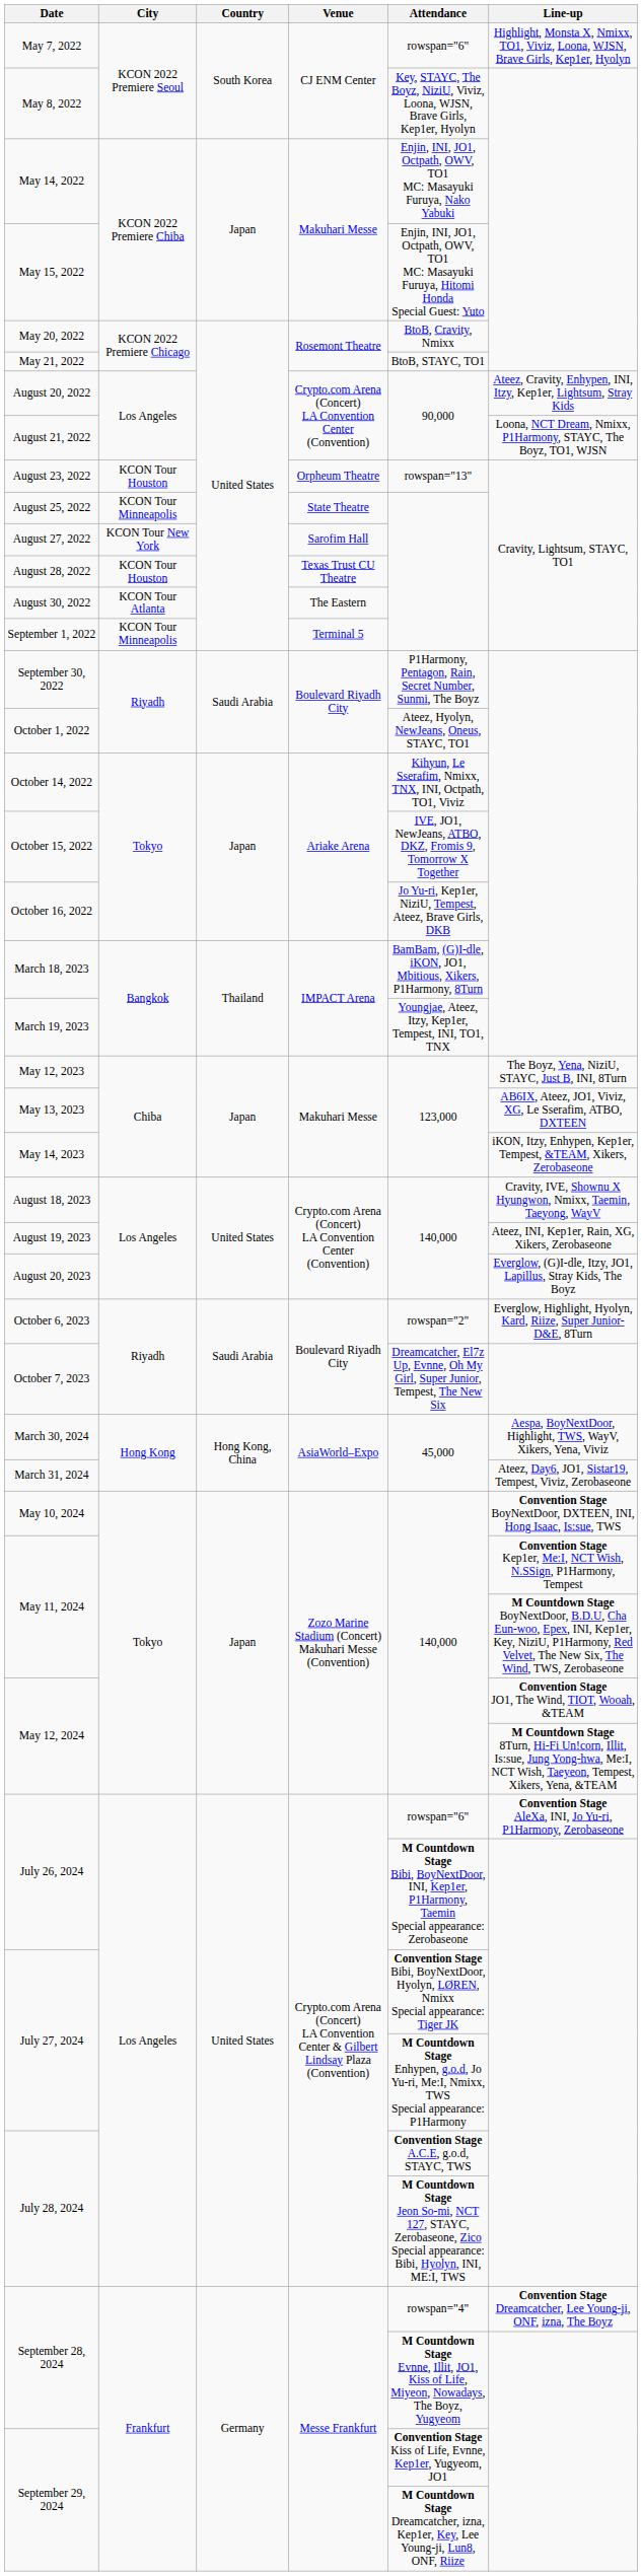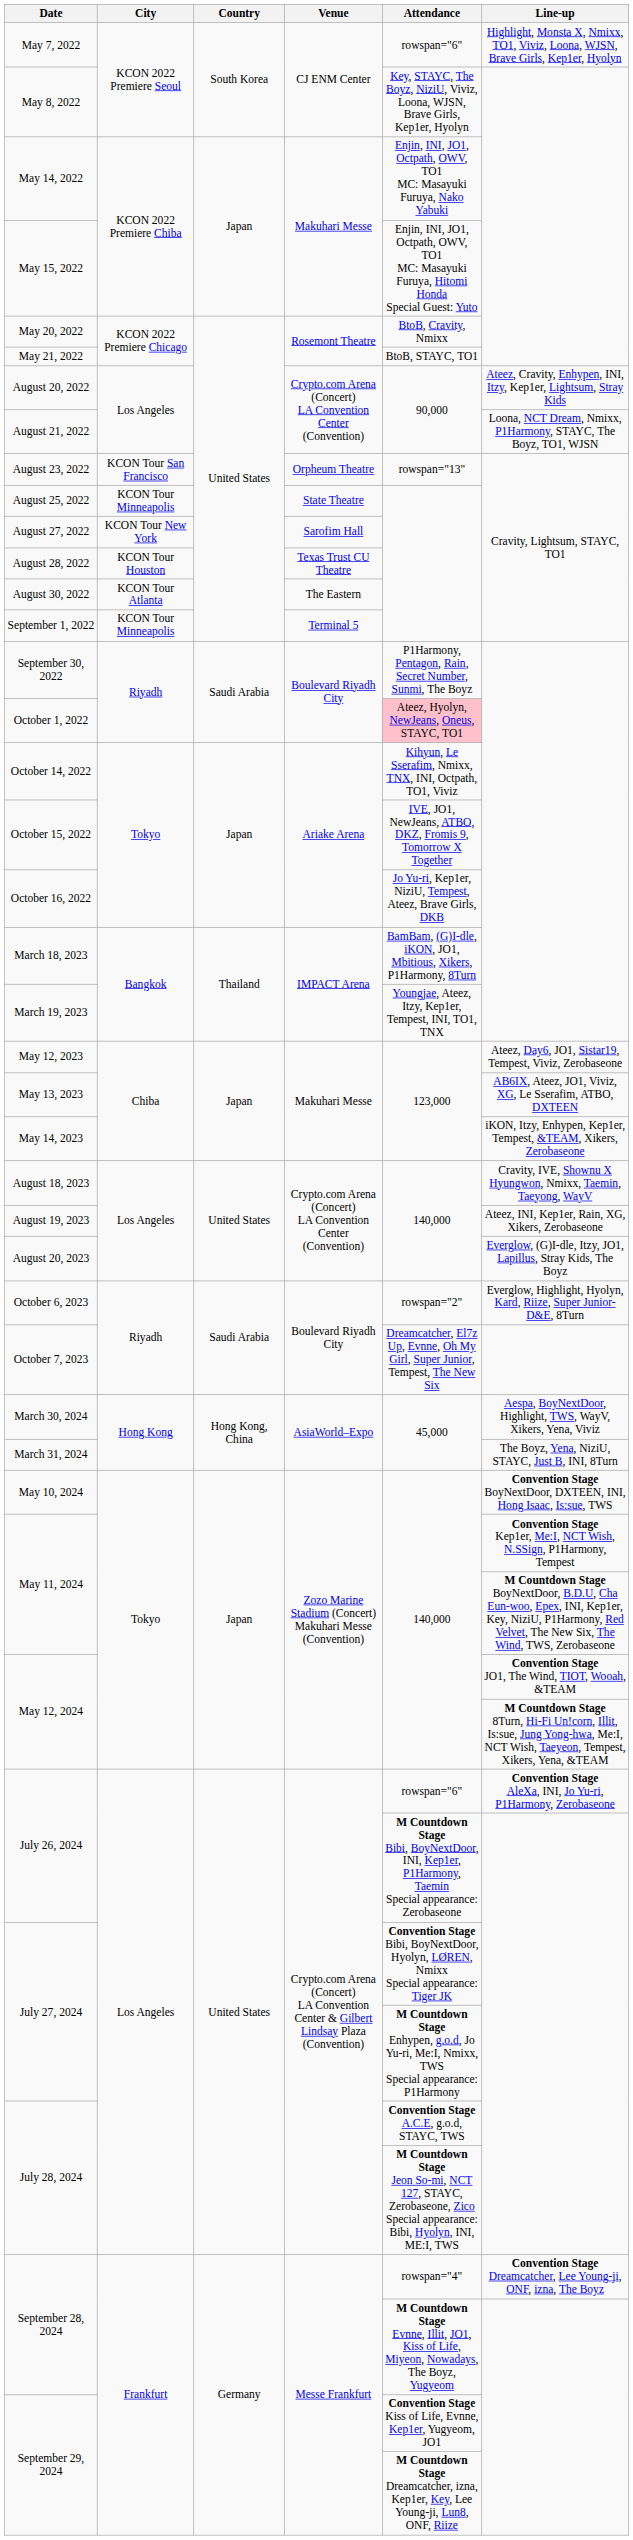August 23, 2022 | City: KCON Tour Houston -> KCON Tour San Francisco
October 1, 2022 | Attendance: no background -> pink background
May 12, 2023 | Line-up: The Boyz, Yena, NiziU, STAYC, Just B, INI, 8Turn -> Ateez, Day6, JO1, Sistar19, Tempest, Viviz, Zerobaseone
March 31, 2024 | Line-up: Ateez, Day6, JO1, Sistar19, Tempest, Viviz, Zerobaseone -> The Boyz, Yena, NiziU, STAYC, Just B, INI, 8Turn
